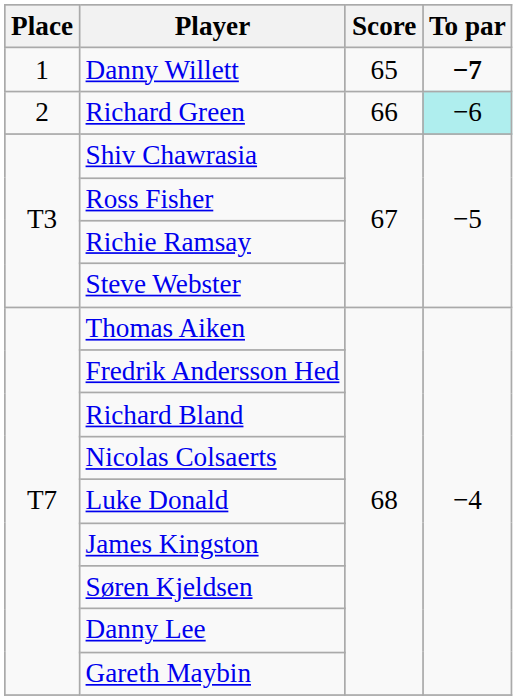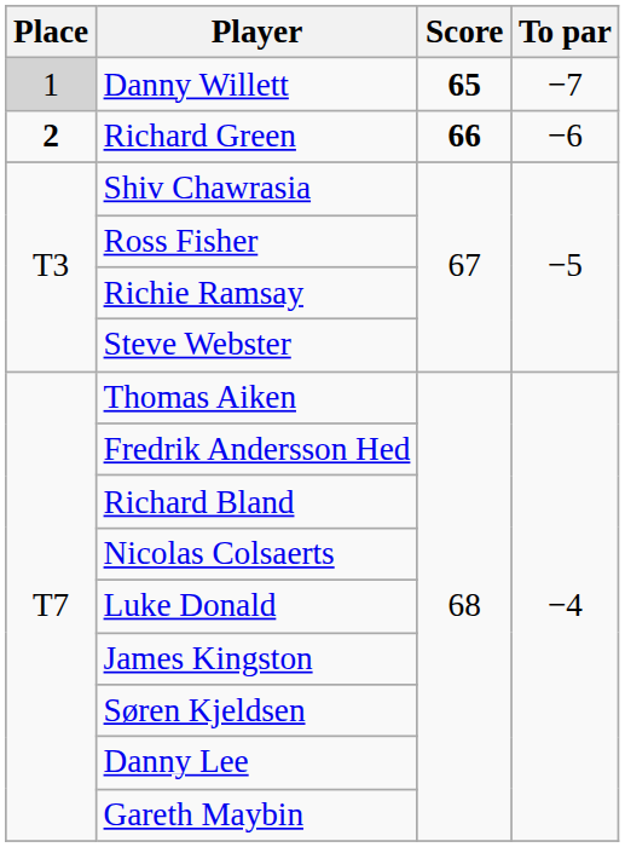Danny Willett | Place: no background -> lightgrey background
Danny Willett | Score: normal -> bold
Danny Willett | To par: bold -> normal
Richard Green | Place: normal -> bold
Richard Green | Score: normal -> bold
Richard Green | To par: paleturquoise background -> no background
